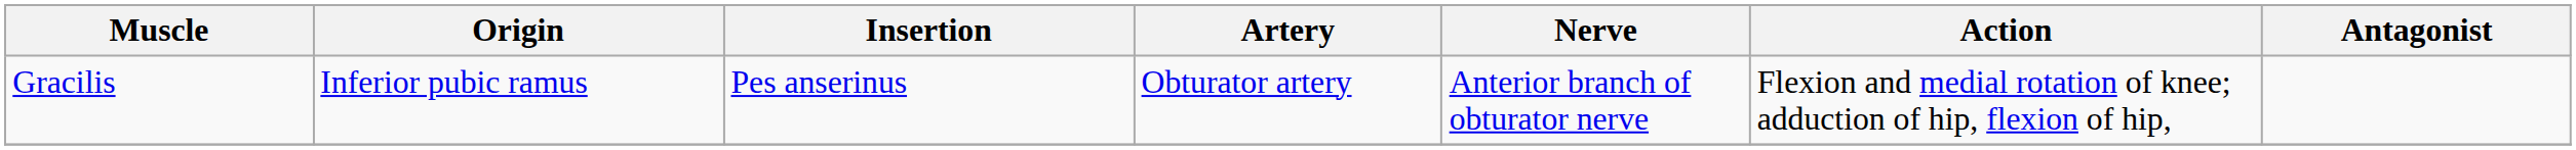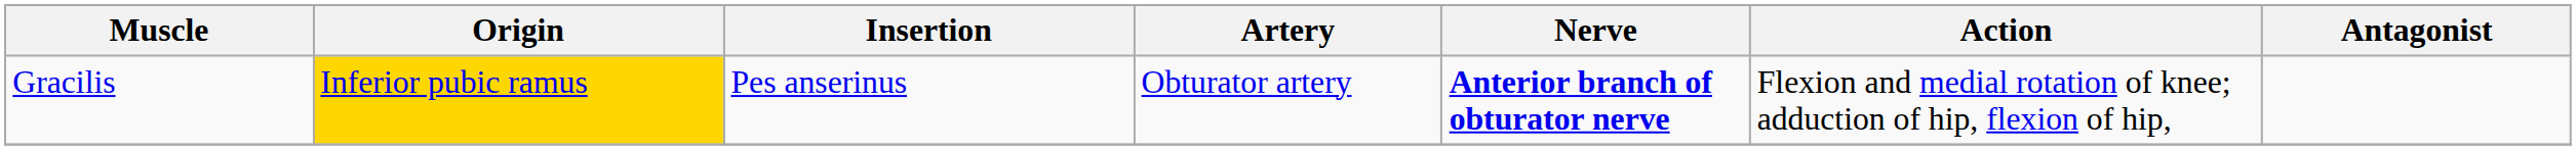Gracilis | Origin: no background -> gold background
Gracilis | Nerve: normal -> bold
